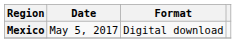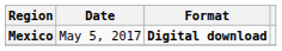Mexico | Format: normal -> bold
